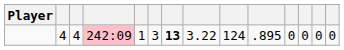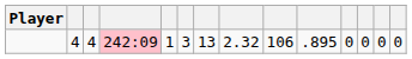row 2 | column 7: bold -> normal
row 2 | column 8: 3.22 -> 2.32
row 2 | column 9: 124 -> 106
